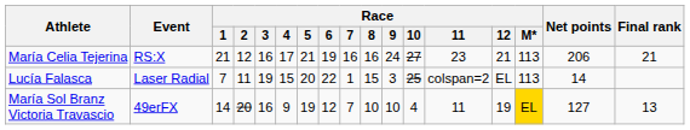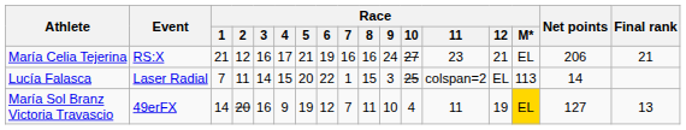María Celia Tejerina | Race / M*: 113 -> EL
Lucía Falasca | Race / 3: 19 -> 14
María Sol Branz Victoria Travascio | Race / 8: 10 -> 11
